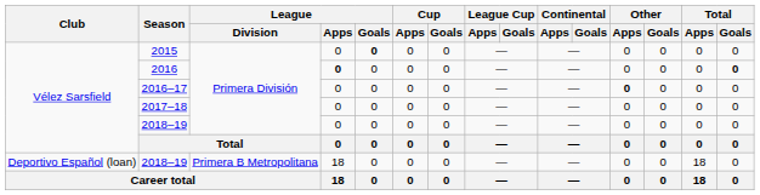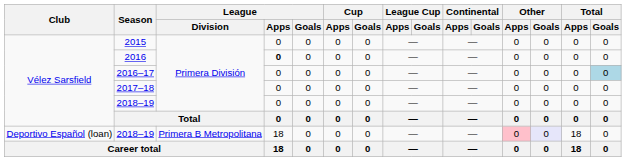2015 | League / Goals: bold -> normal
2016 | Total / Goals: bold -> normal
2016–17 | Other / Apps: bold -> normal
2016–17 | Total / Goals: no background -> lightblue background
Deportivo Español (loan) / 2018–19 | Other / Apps: no background -> pink background
Deportivo Español (loan) / 2018–19 | Other / Goals: no background -> lavender background
